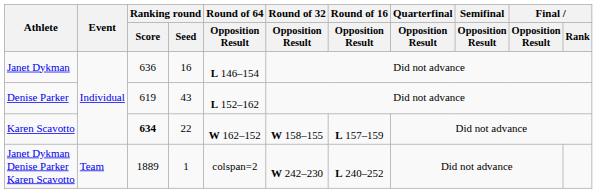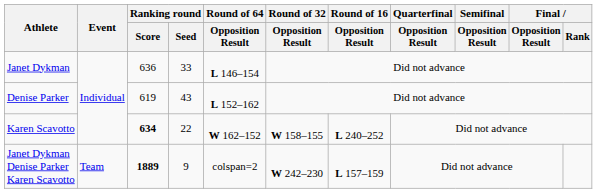Janet Dykman | Ranking round / Seed: 16 -> 33
Karen Scavotto | Round of 16 / Opposition Result: L 157–159 -> L 240–252
Janet Dykman Denise Parker Karen Scavotto | Ranking round / Score: normal -> bold
Janet Dykman Denise Parker Karen Scavotto | Ranking round / Seed: 1 -> 9
Janet Dykman Denise Parker Karen Scavotto | Round of 16 / Opposition Result: L 240–252 -> L 157–159
